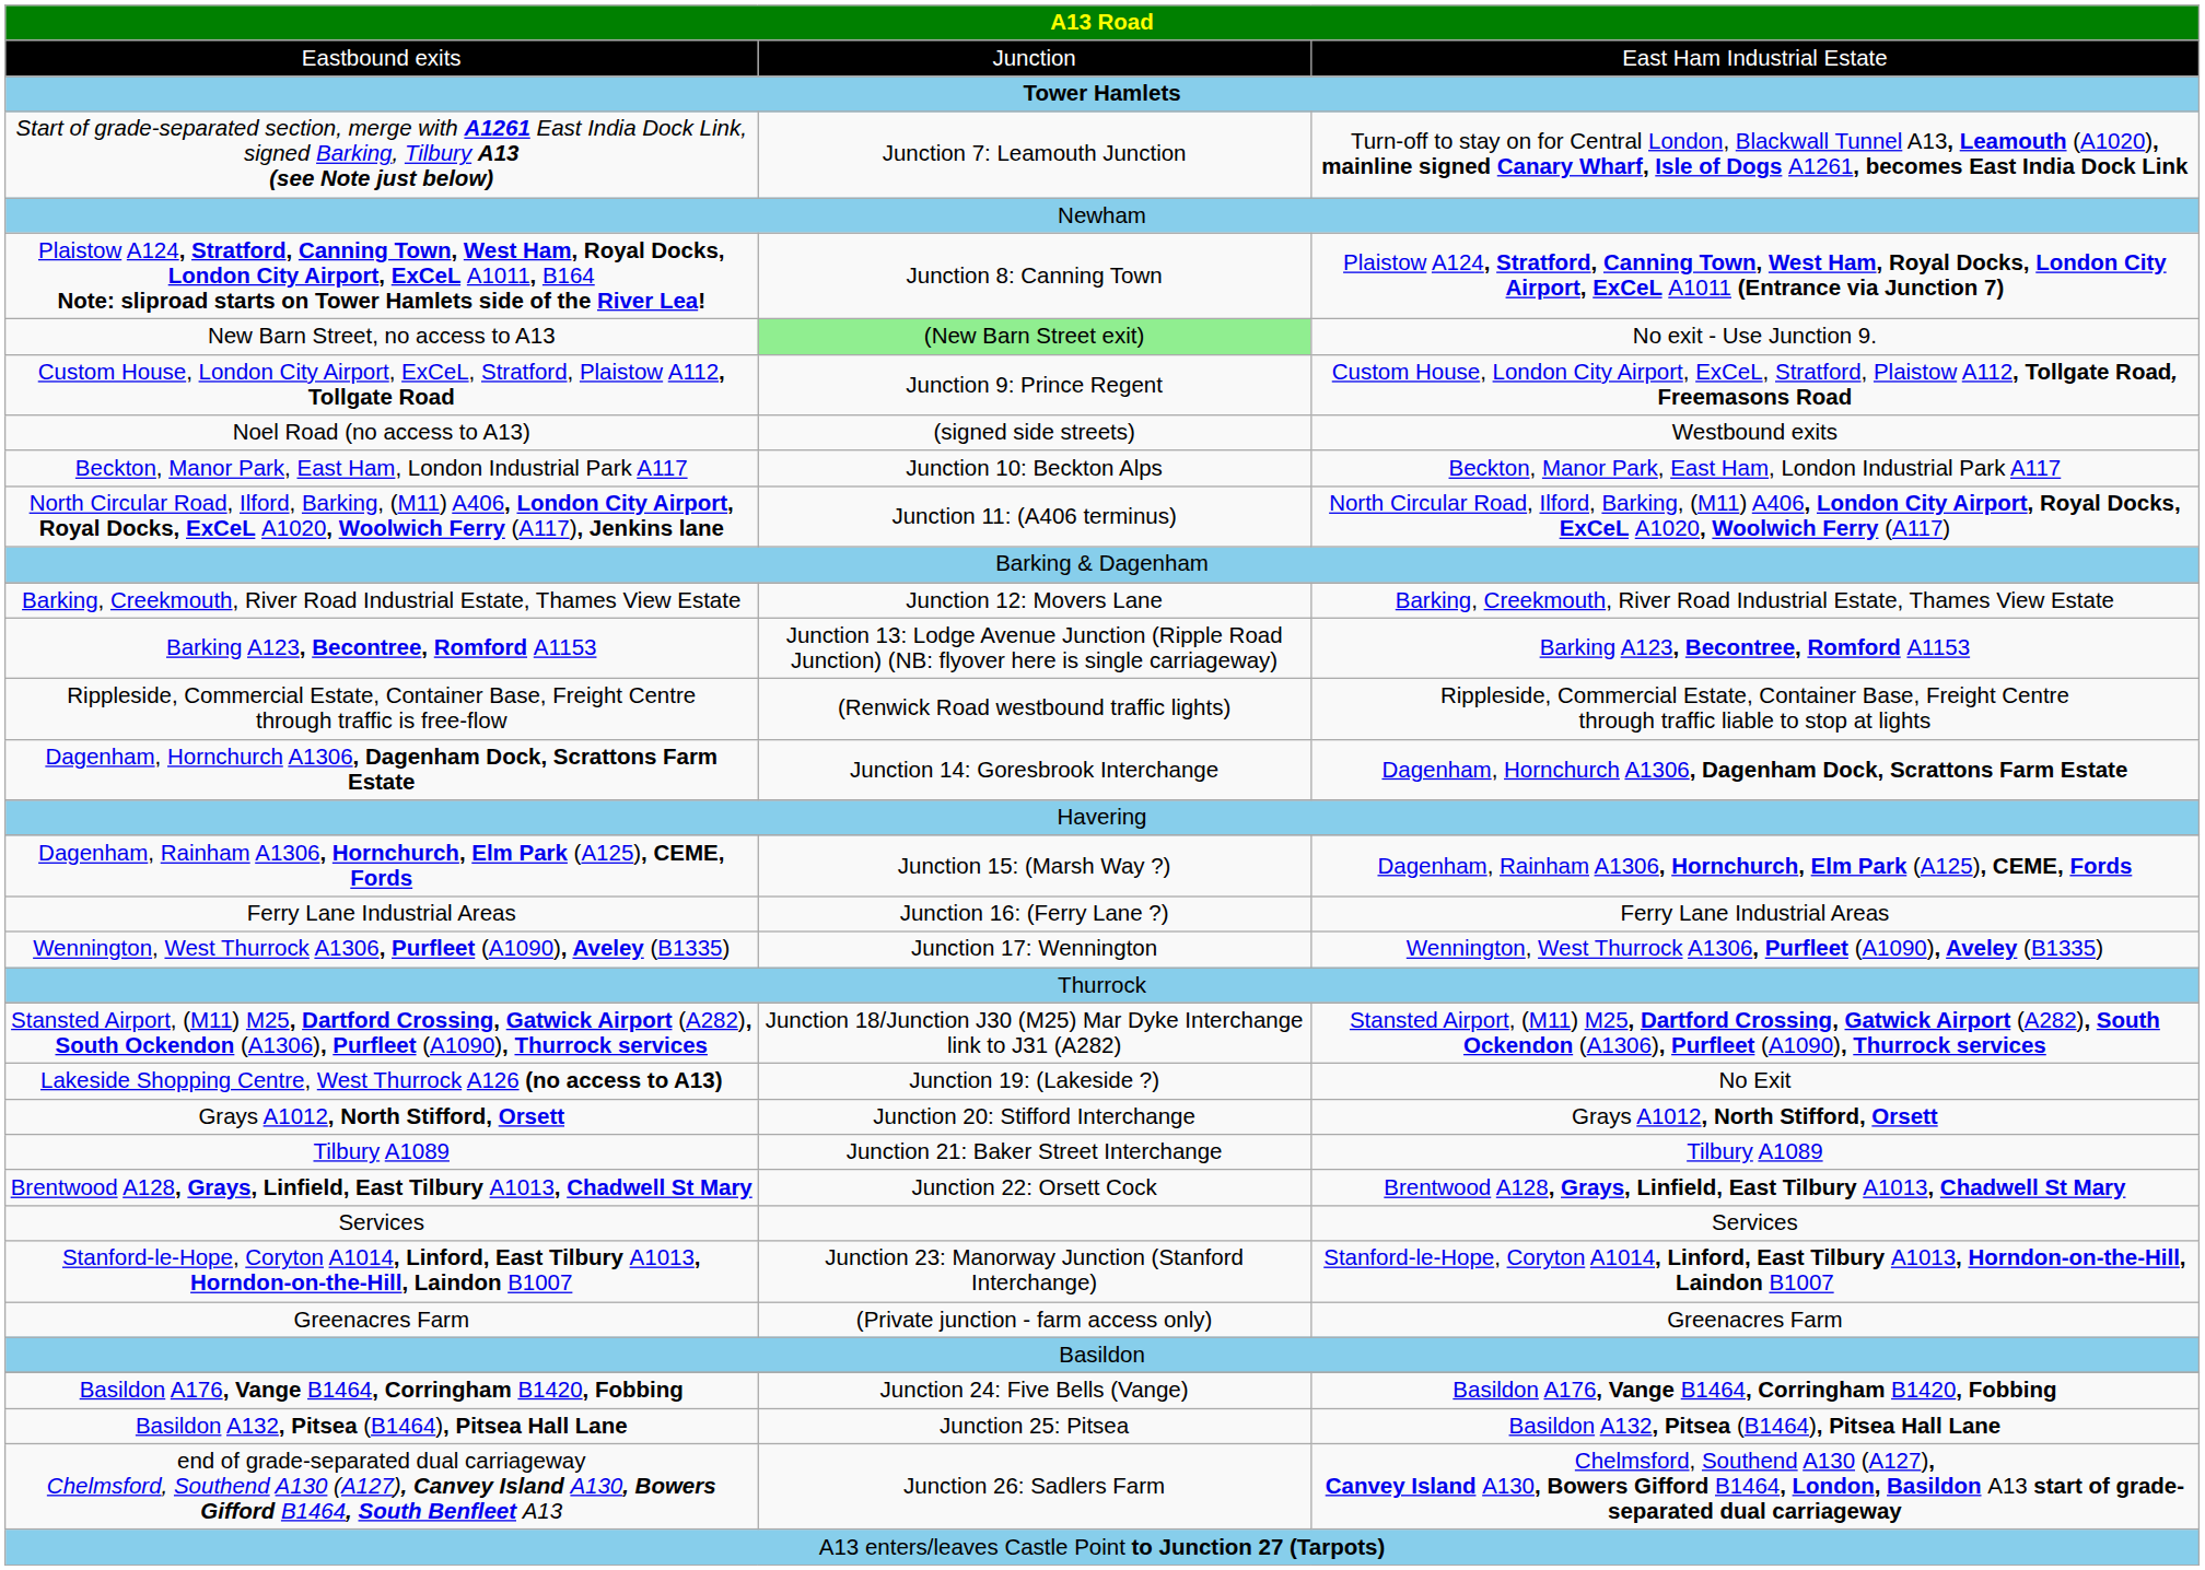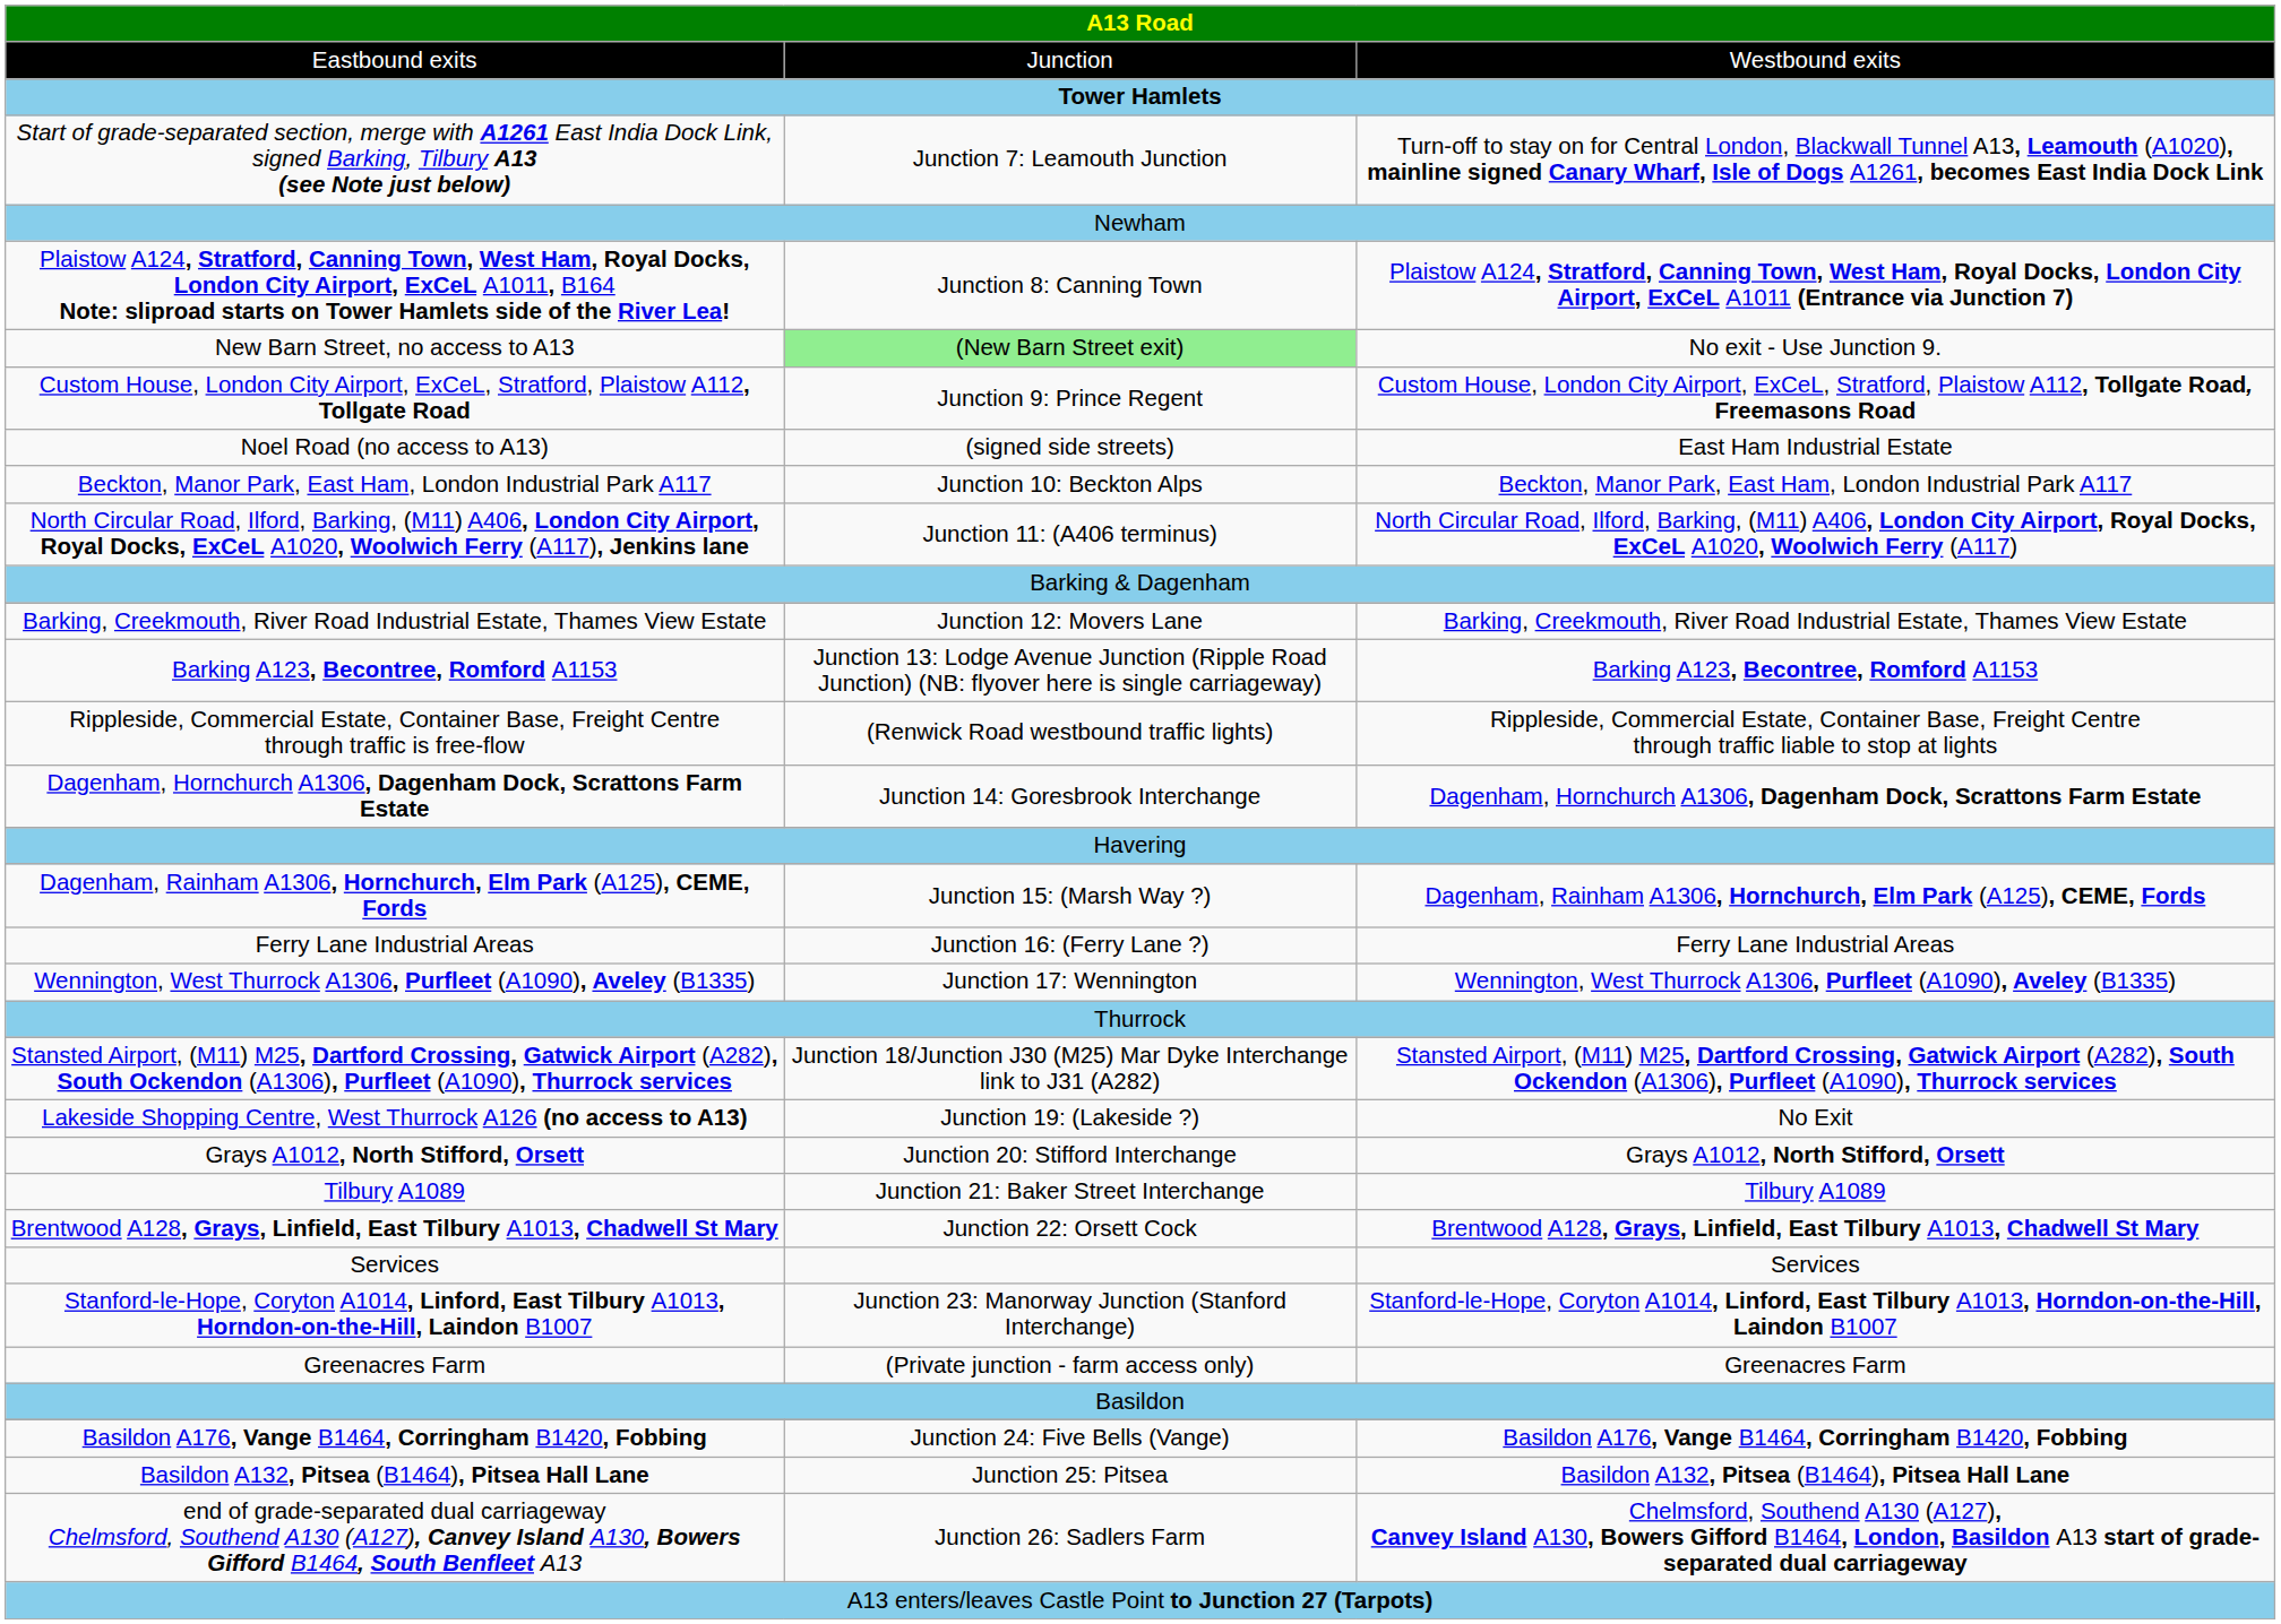Eastbound exits | column 3: East Ham Industrial Estate -> Westbound exits
Noel Road (no access to A13) | column 3: Westbound exits -> East Ham Industrial Estate
